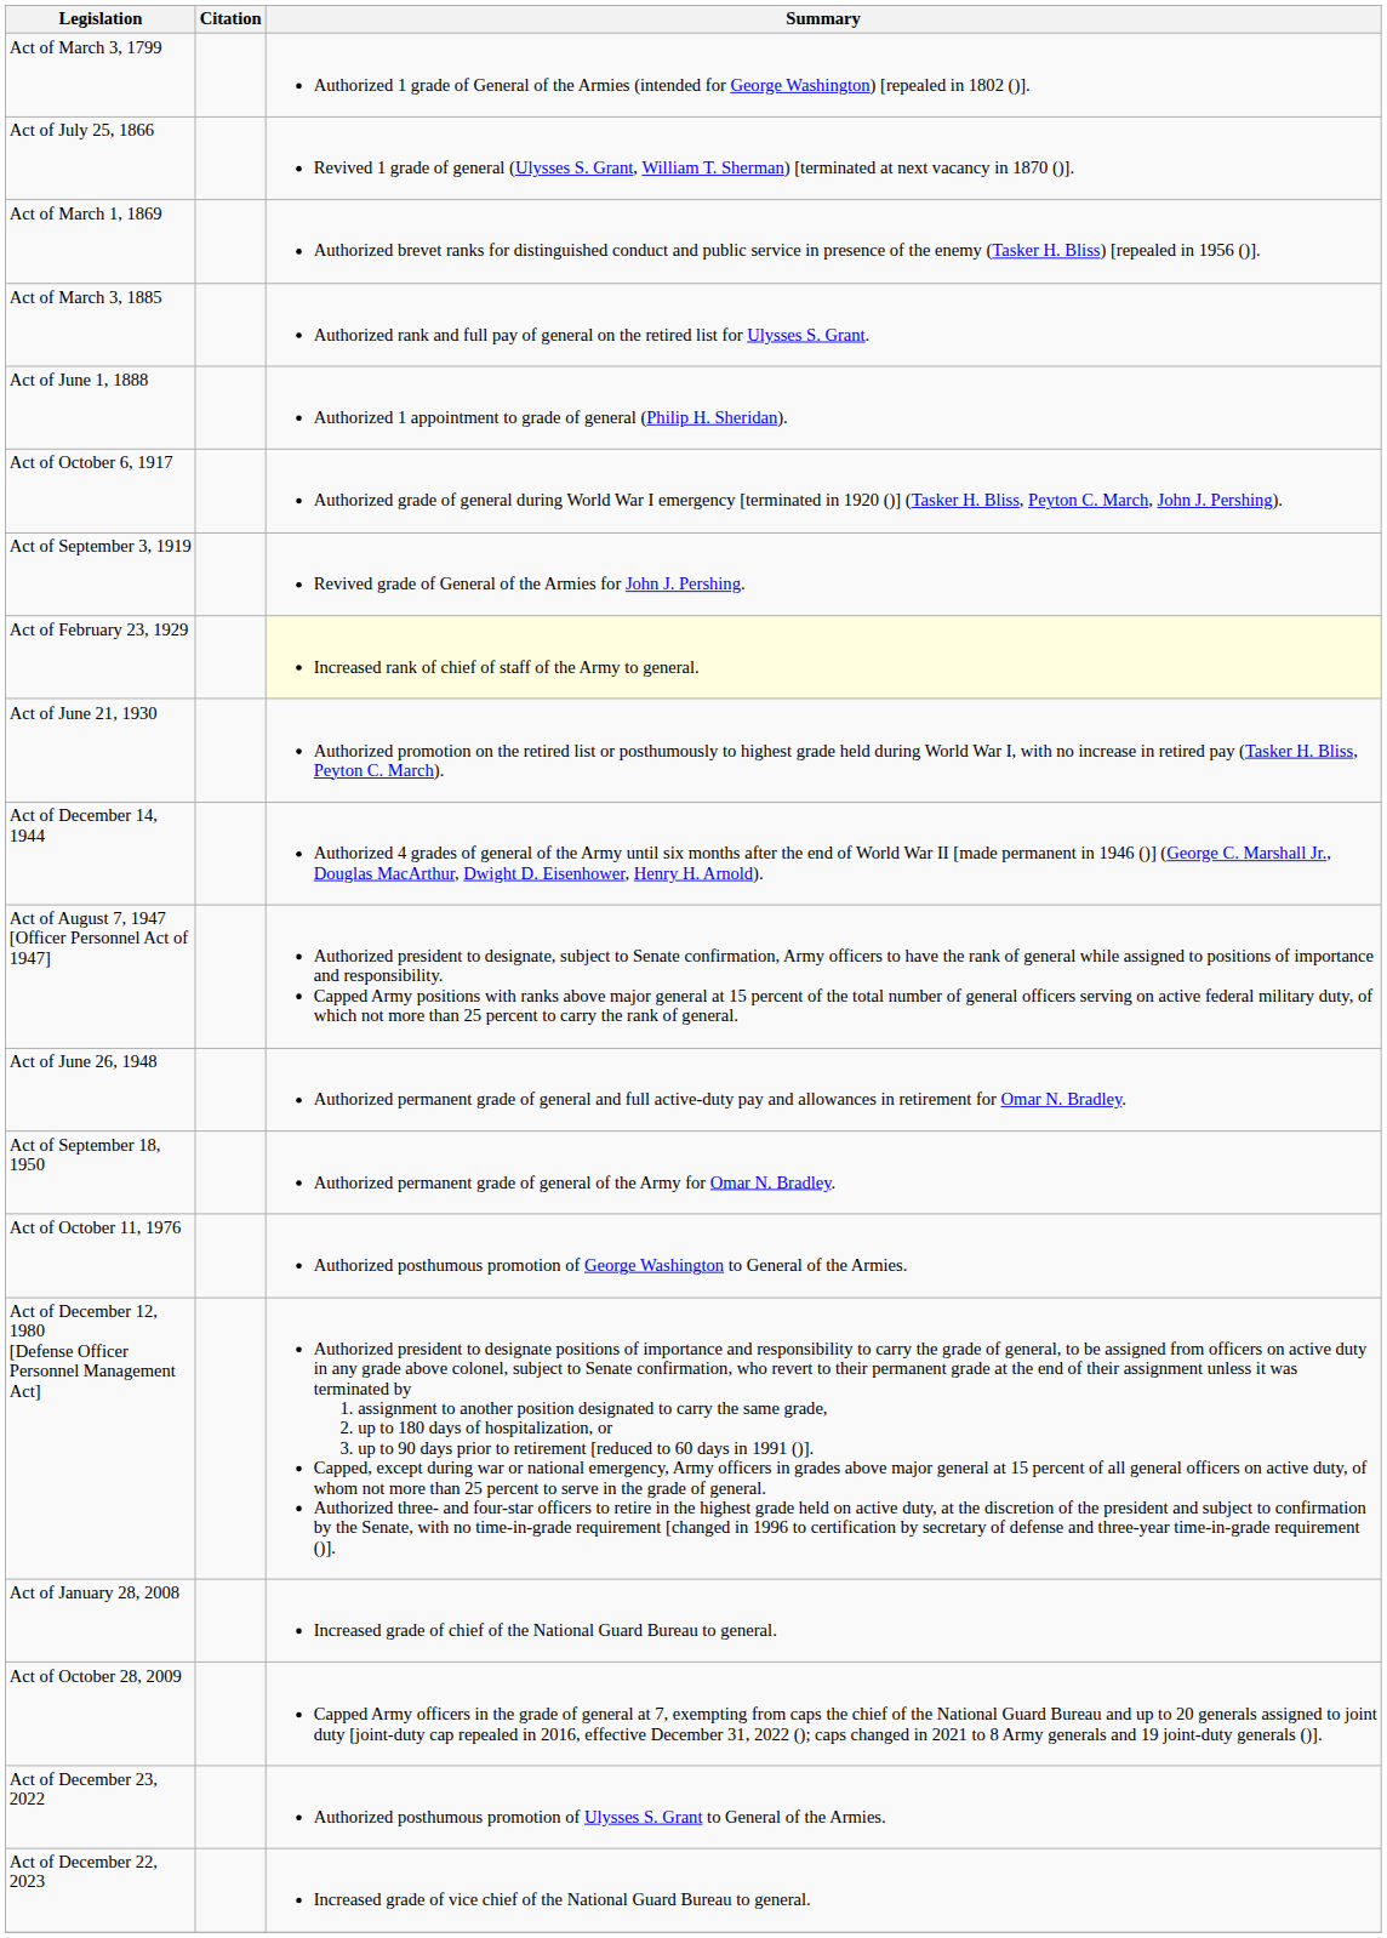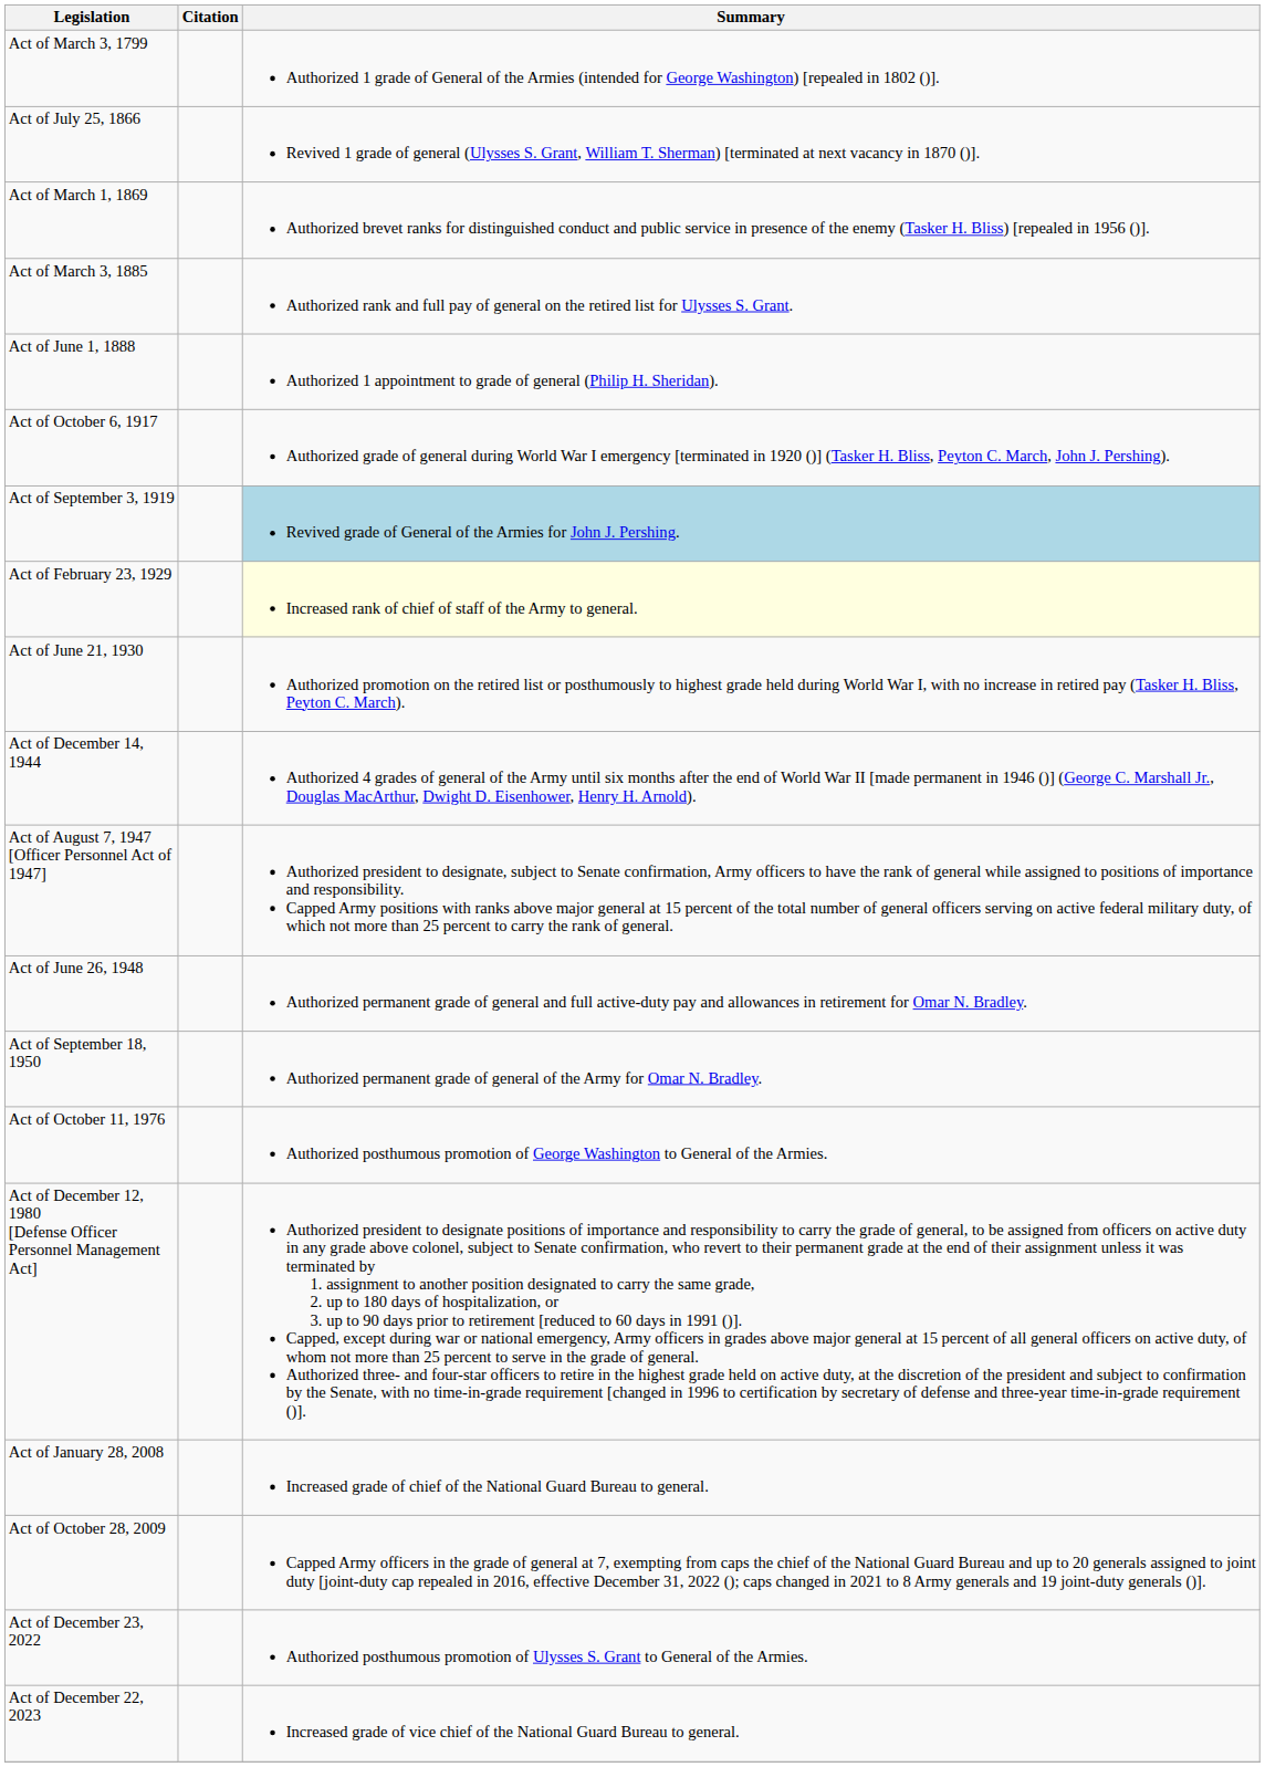Act of September 3, 1919 | Summary: no background -> lightblue background
